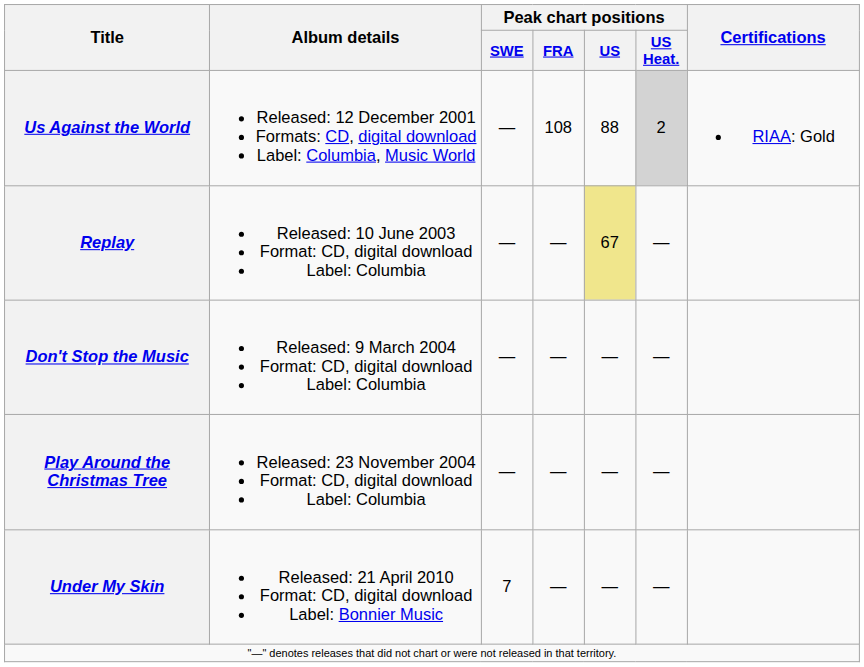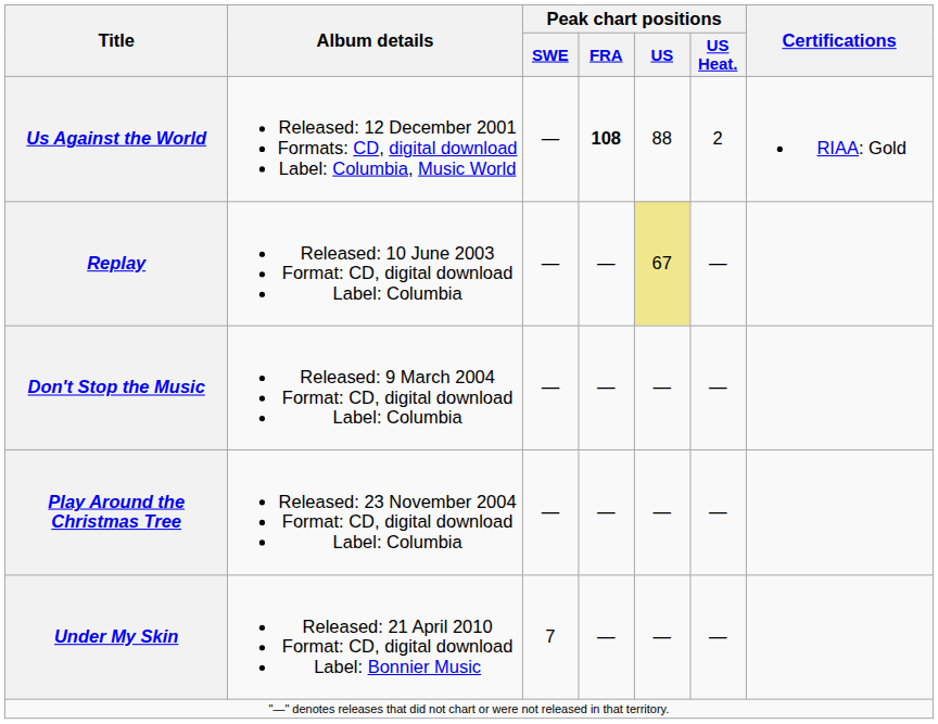Us Against the World | Peak chart positions / FRA: normal -> bold
Us Against the World | Peak chart positions / US Heat.: lightgrey background -> no background
